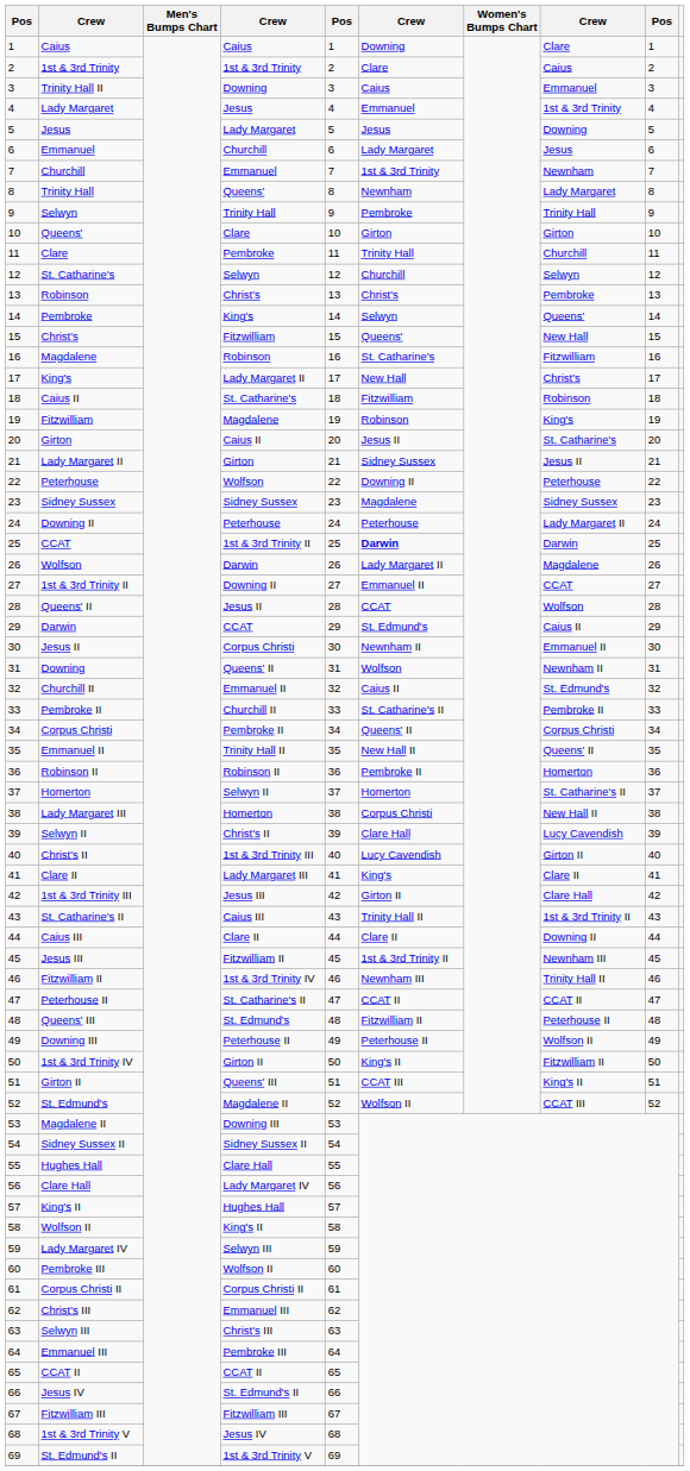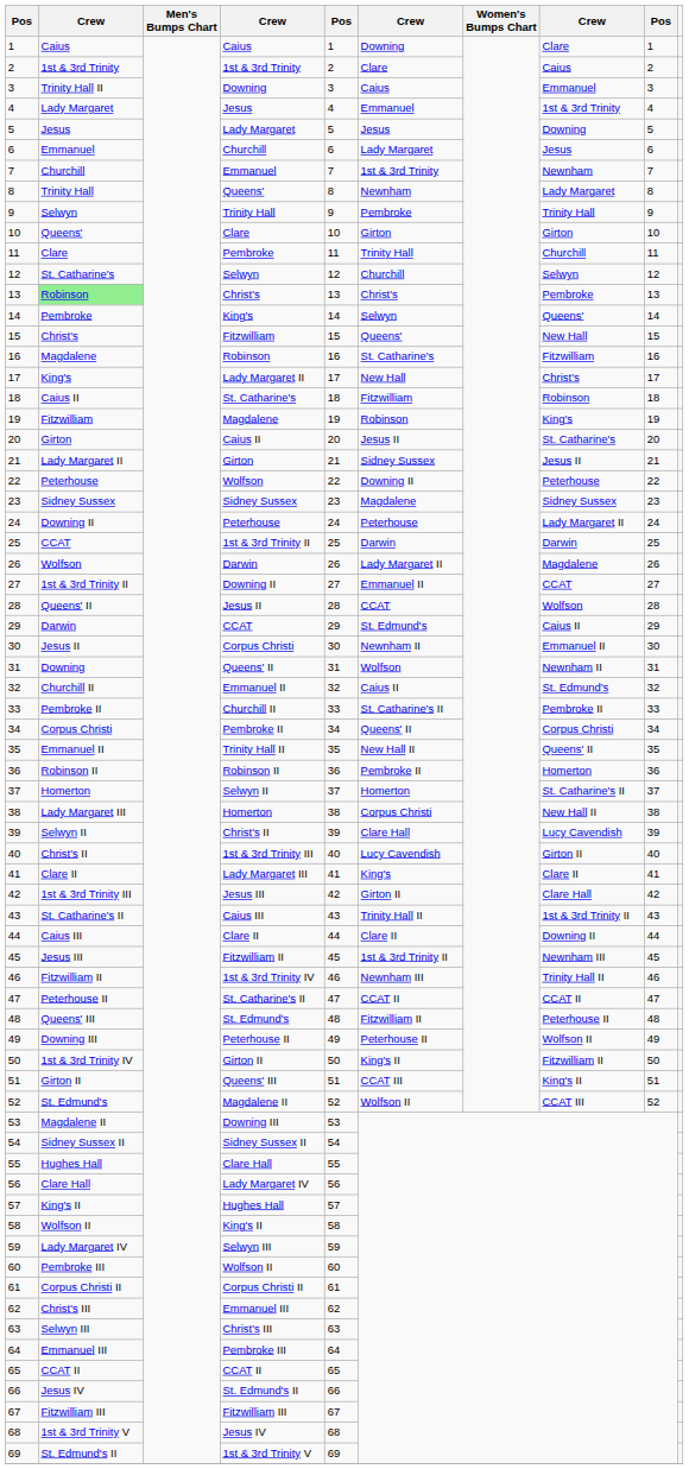row 14 | column 2: no background -> lightgreen background
row 26 | column 6: bold -> normal
